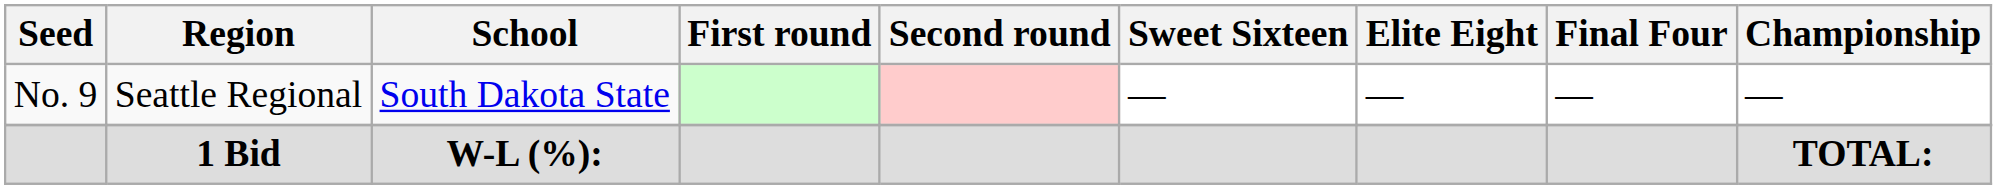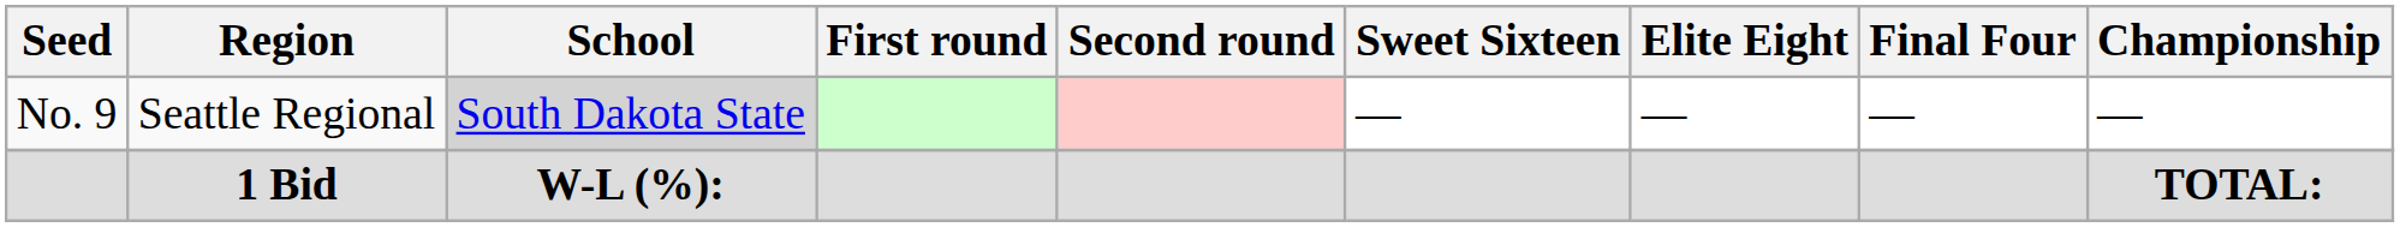No. 9 | School: no background -> lightgrey background
